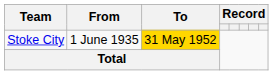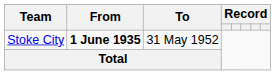Stoke City | From: normal -> bold
Stoke City | To: gold background -> no background
